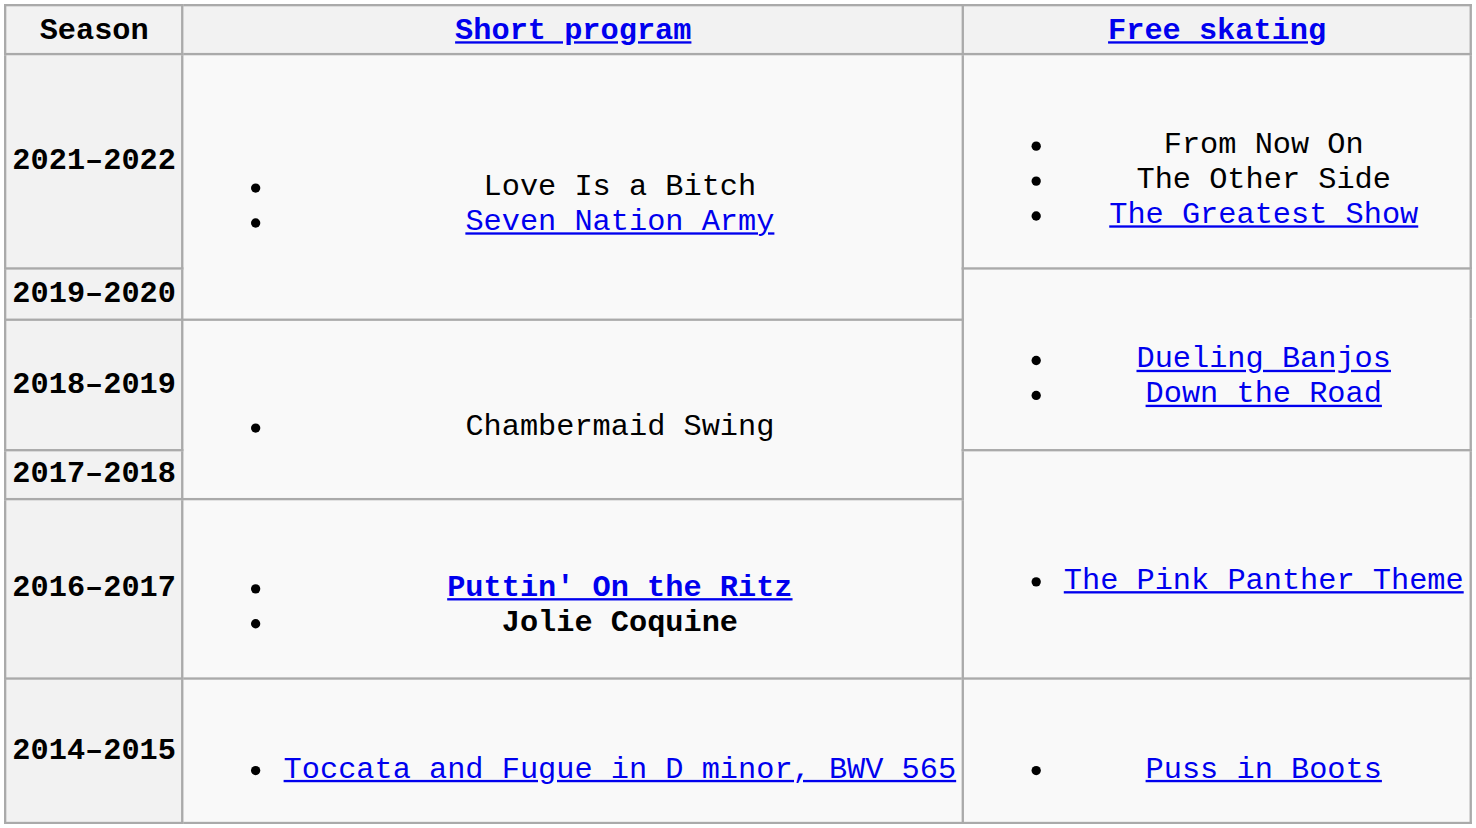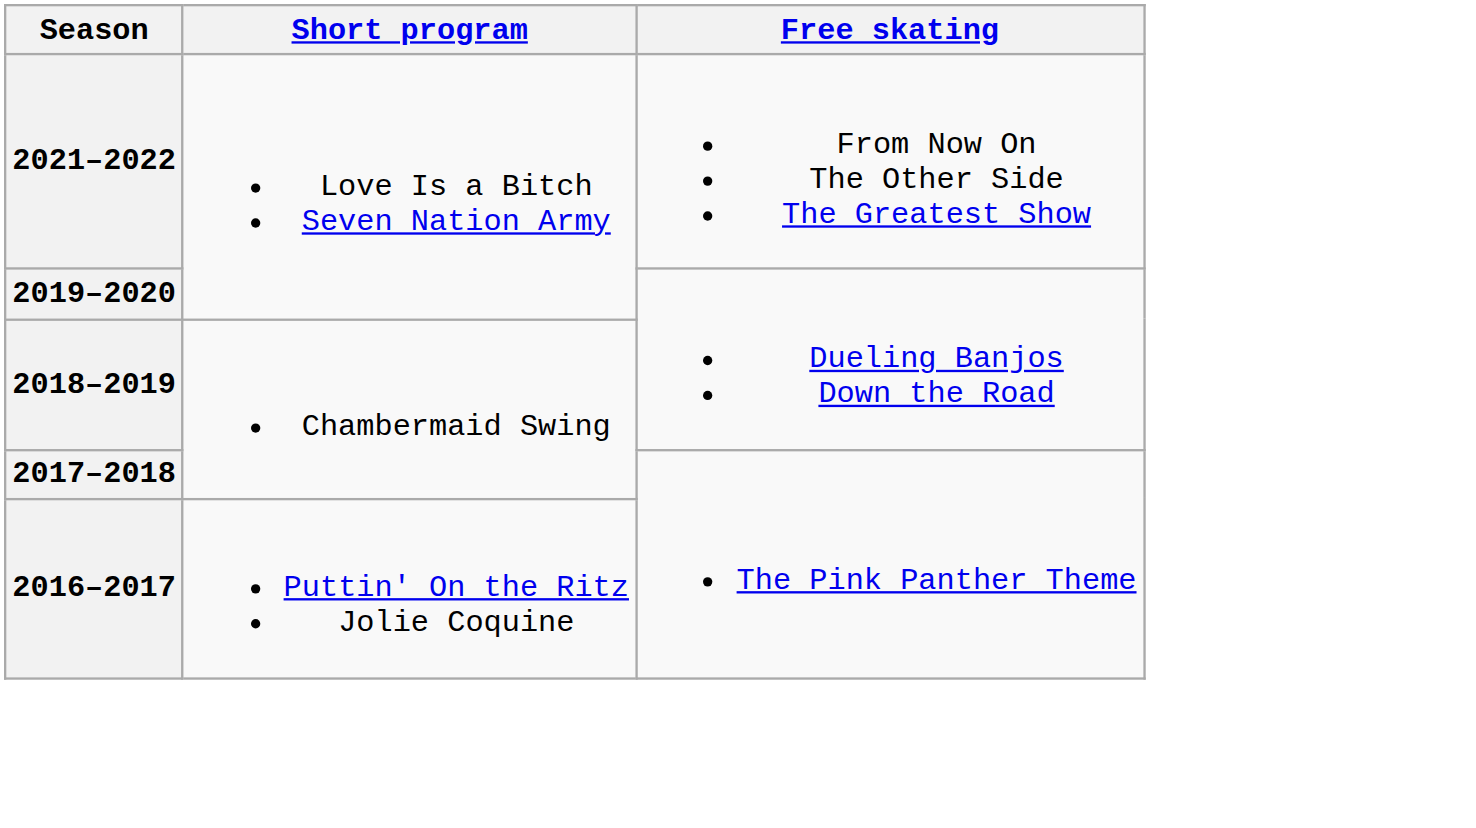2016–2017 | Short program: bold -> normal
- row: 2014–2015 | Toccata and Fugue in D minor, BWV 565 | Puss in Boots
